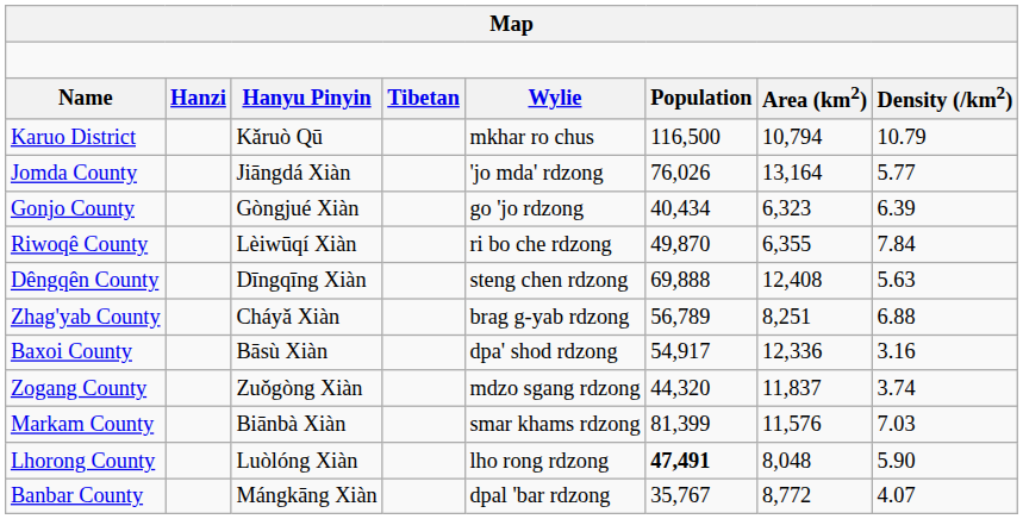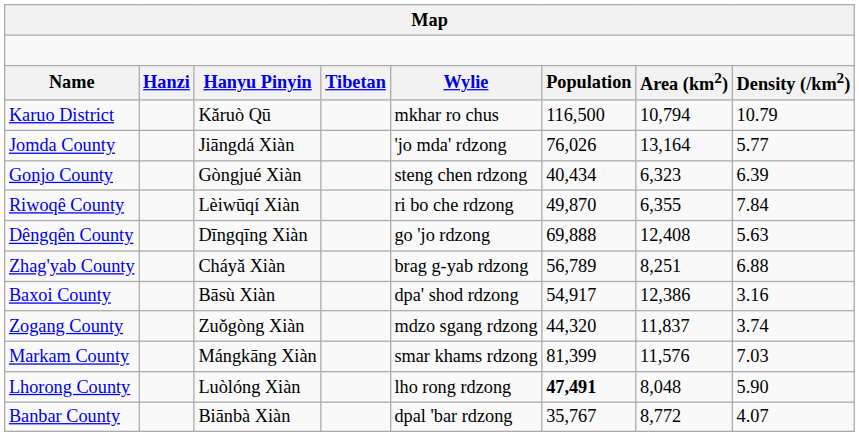Gonjo County | column 5: go 'jo rdzong -> steng chen rdzong
Dêngqên County | column 5: steng chen rdzong -> go 'jo rdzong
Baxoi County | column 7: 12,336 -> 12,386
Markam County | column 3: Biānbà Xiàn -> Mángkāng Xiàn
Banbar County | column 3: Mángkāng Xiàn -> Biānbà Xiàn
